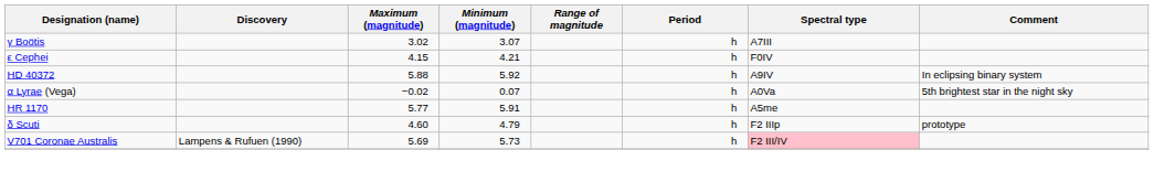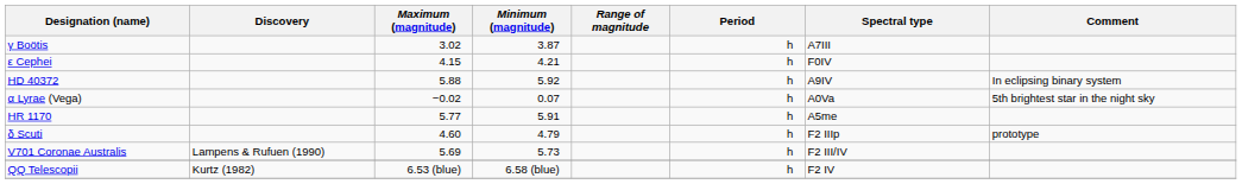γ Boötis | Minimum (magnitude): 3.07 -> 3.87
V701 Coronae Australis | Spectral type: pink background -> no background
+ row: QQ Telescopii | Kurtz (1982) | 6.53 (blue) | 6.58 (blue) | h | F2 IV
